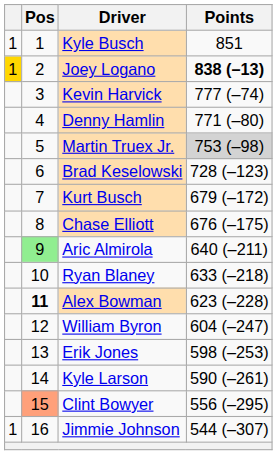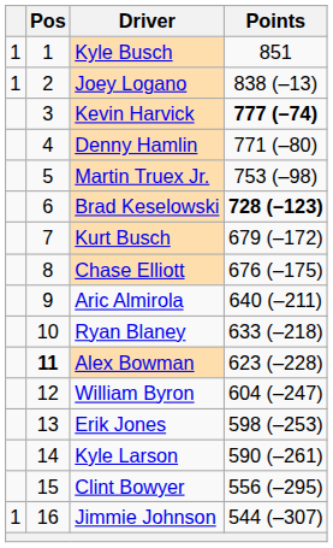Joey Logano | column 1: gold background -> no background
Joey Logano | Points: bold -> normal
Kevin Harvick | Points: normal -> bold
Martin Truex Jr. | Points: lightgrey background -> no background
Brad Keselowski | Points: normal -> bold
Aric Almirola | Pos: lightgreen background -> no background
Clint Bowyer | Pos: lightsalmon background -> no background
